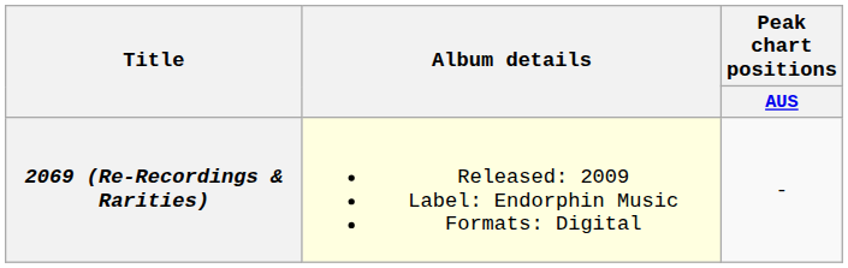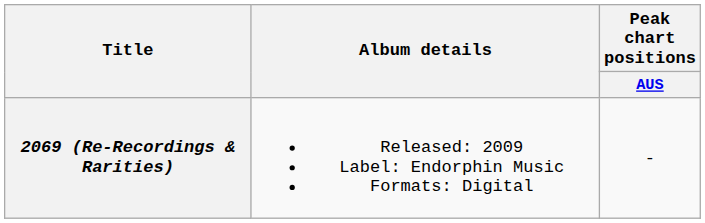2069 (Re-Recordings & Rarities) | Album details: lightyellow background -> no background
